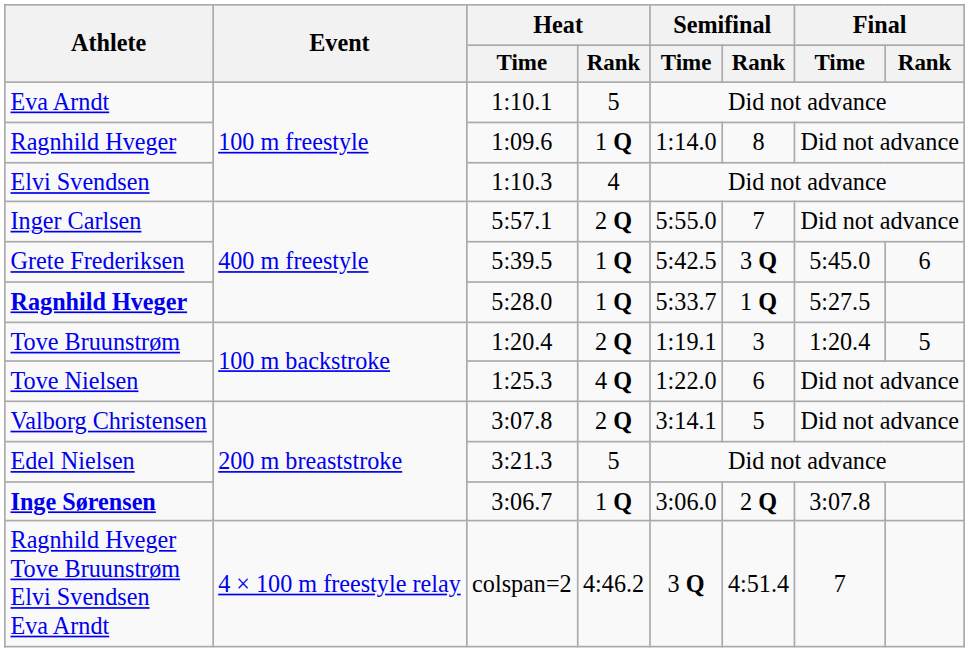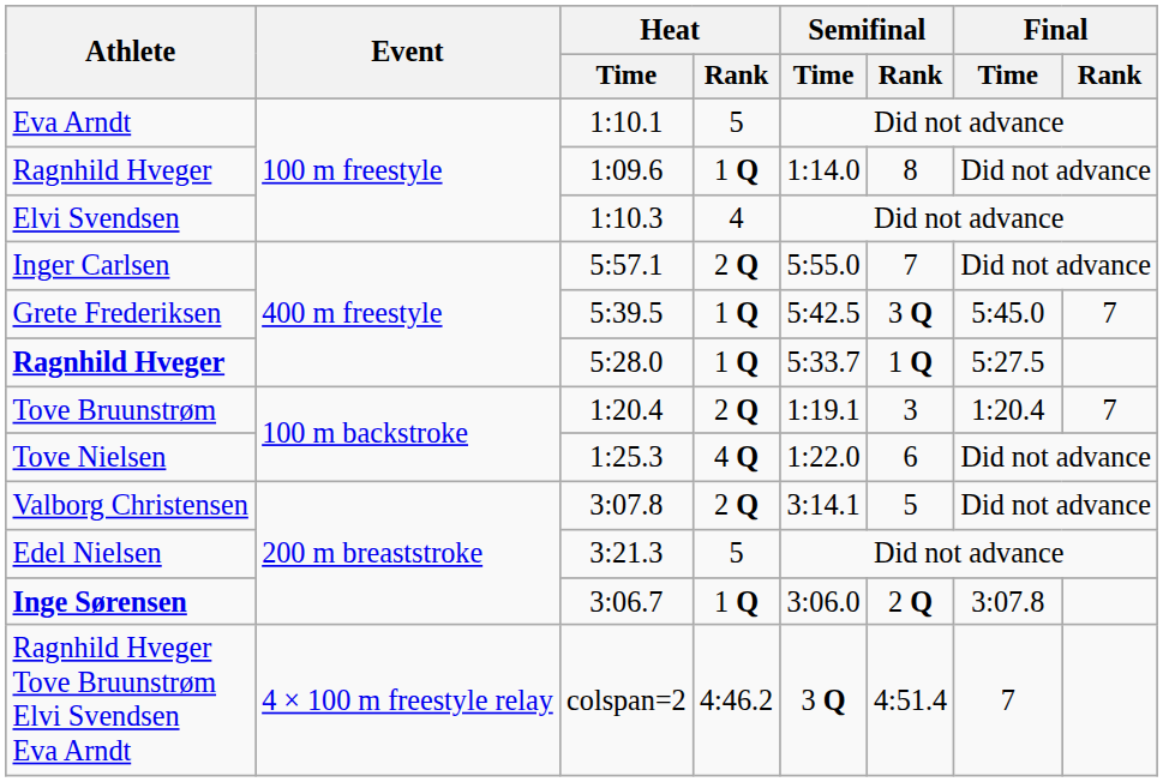Grete Frederiksen | Final / Rank: 6 -> 7
Tove Bruunstrøm | Final / Rank: 5 -> 7
